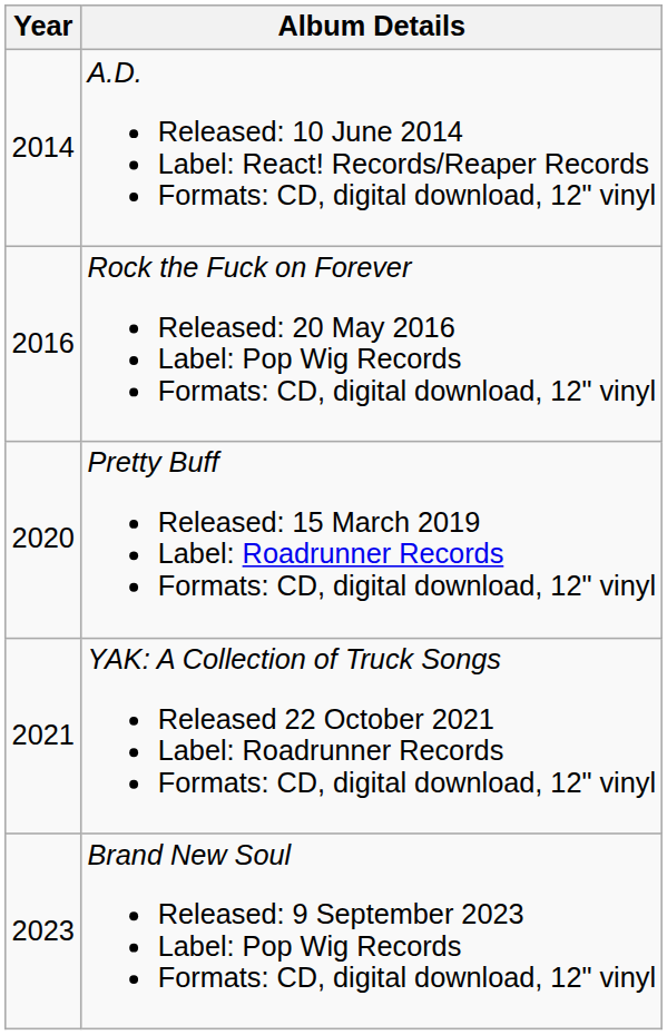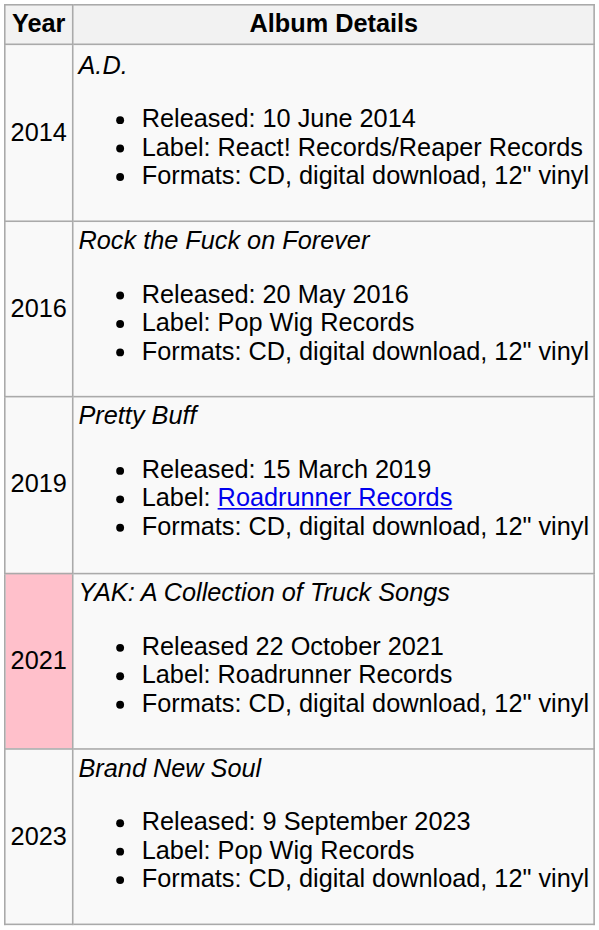row 4 | Year: 2020 -> 2019
row 5 | Year: no background -> pink background
